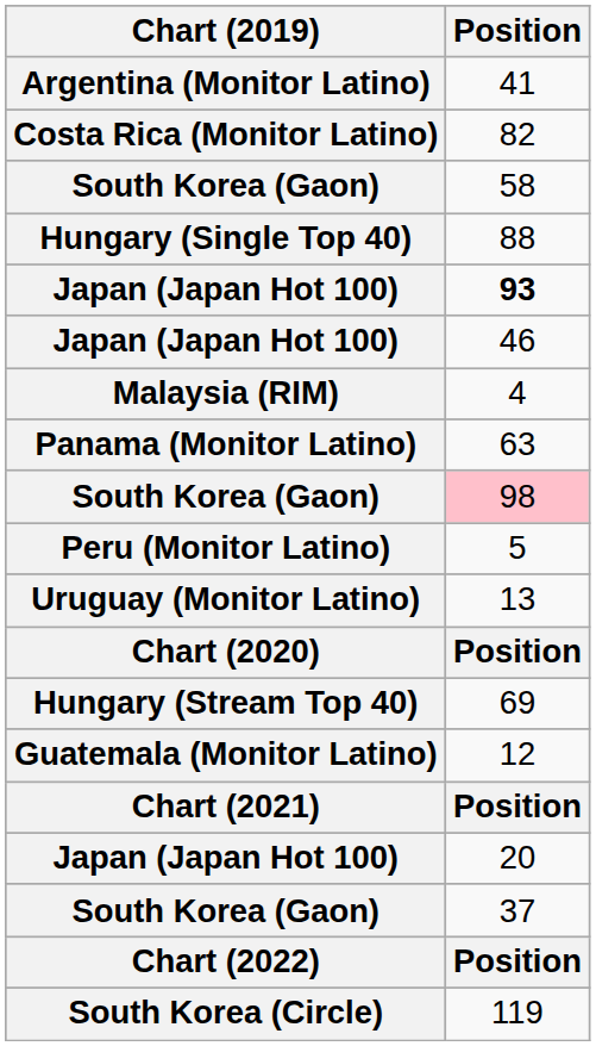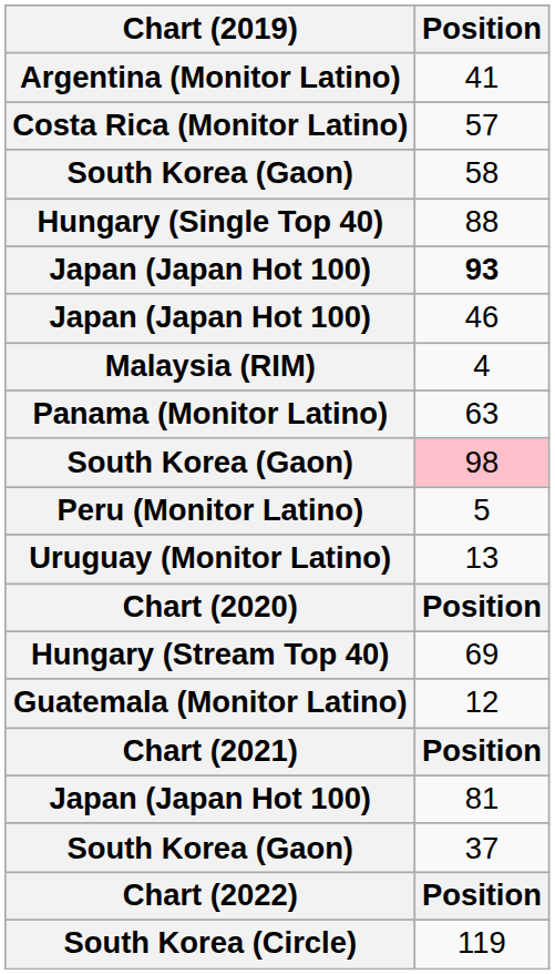row 3 | Position: 82 -> 57
row 17 | Position: 20 -> 81
